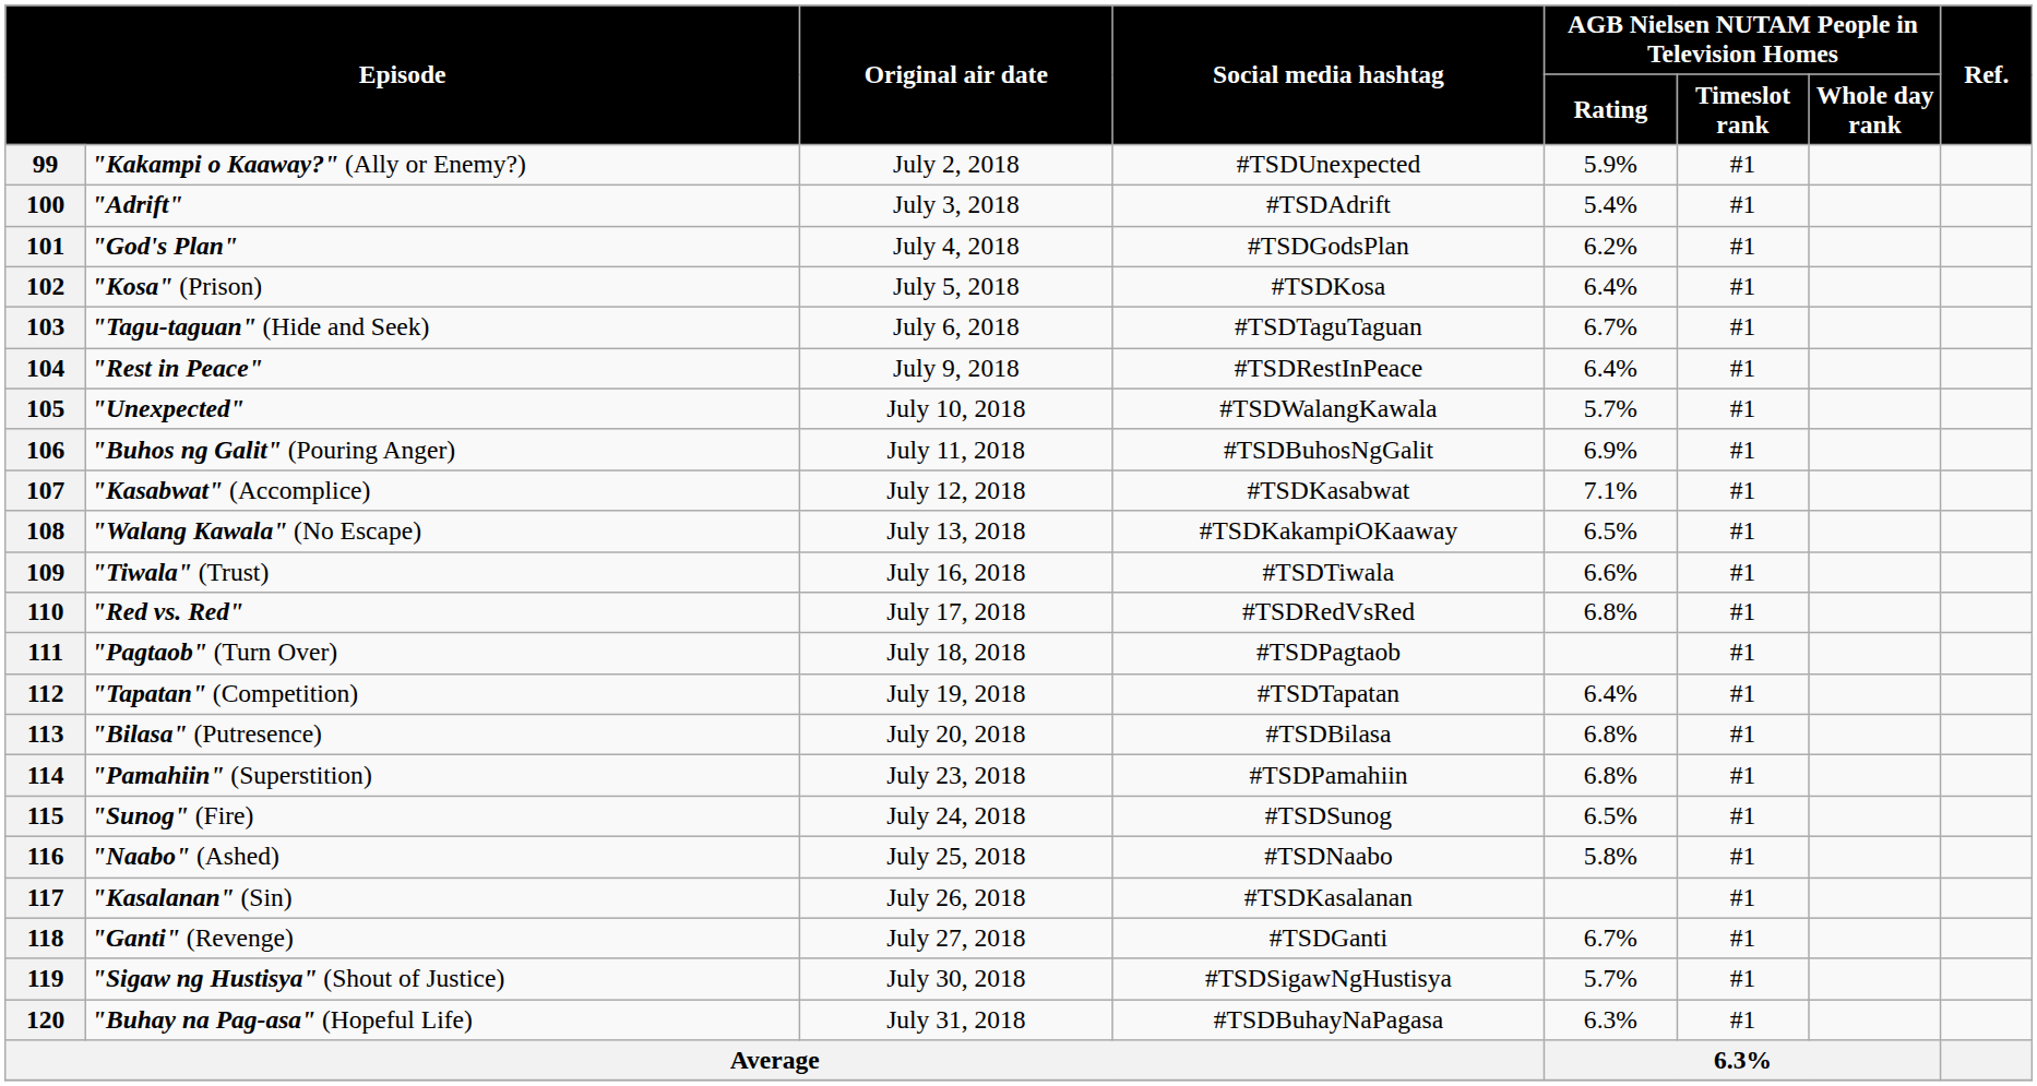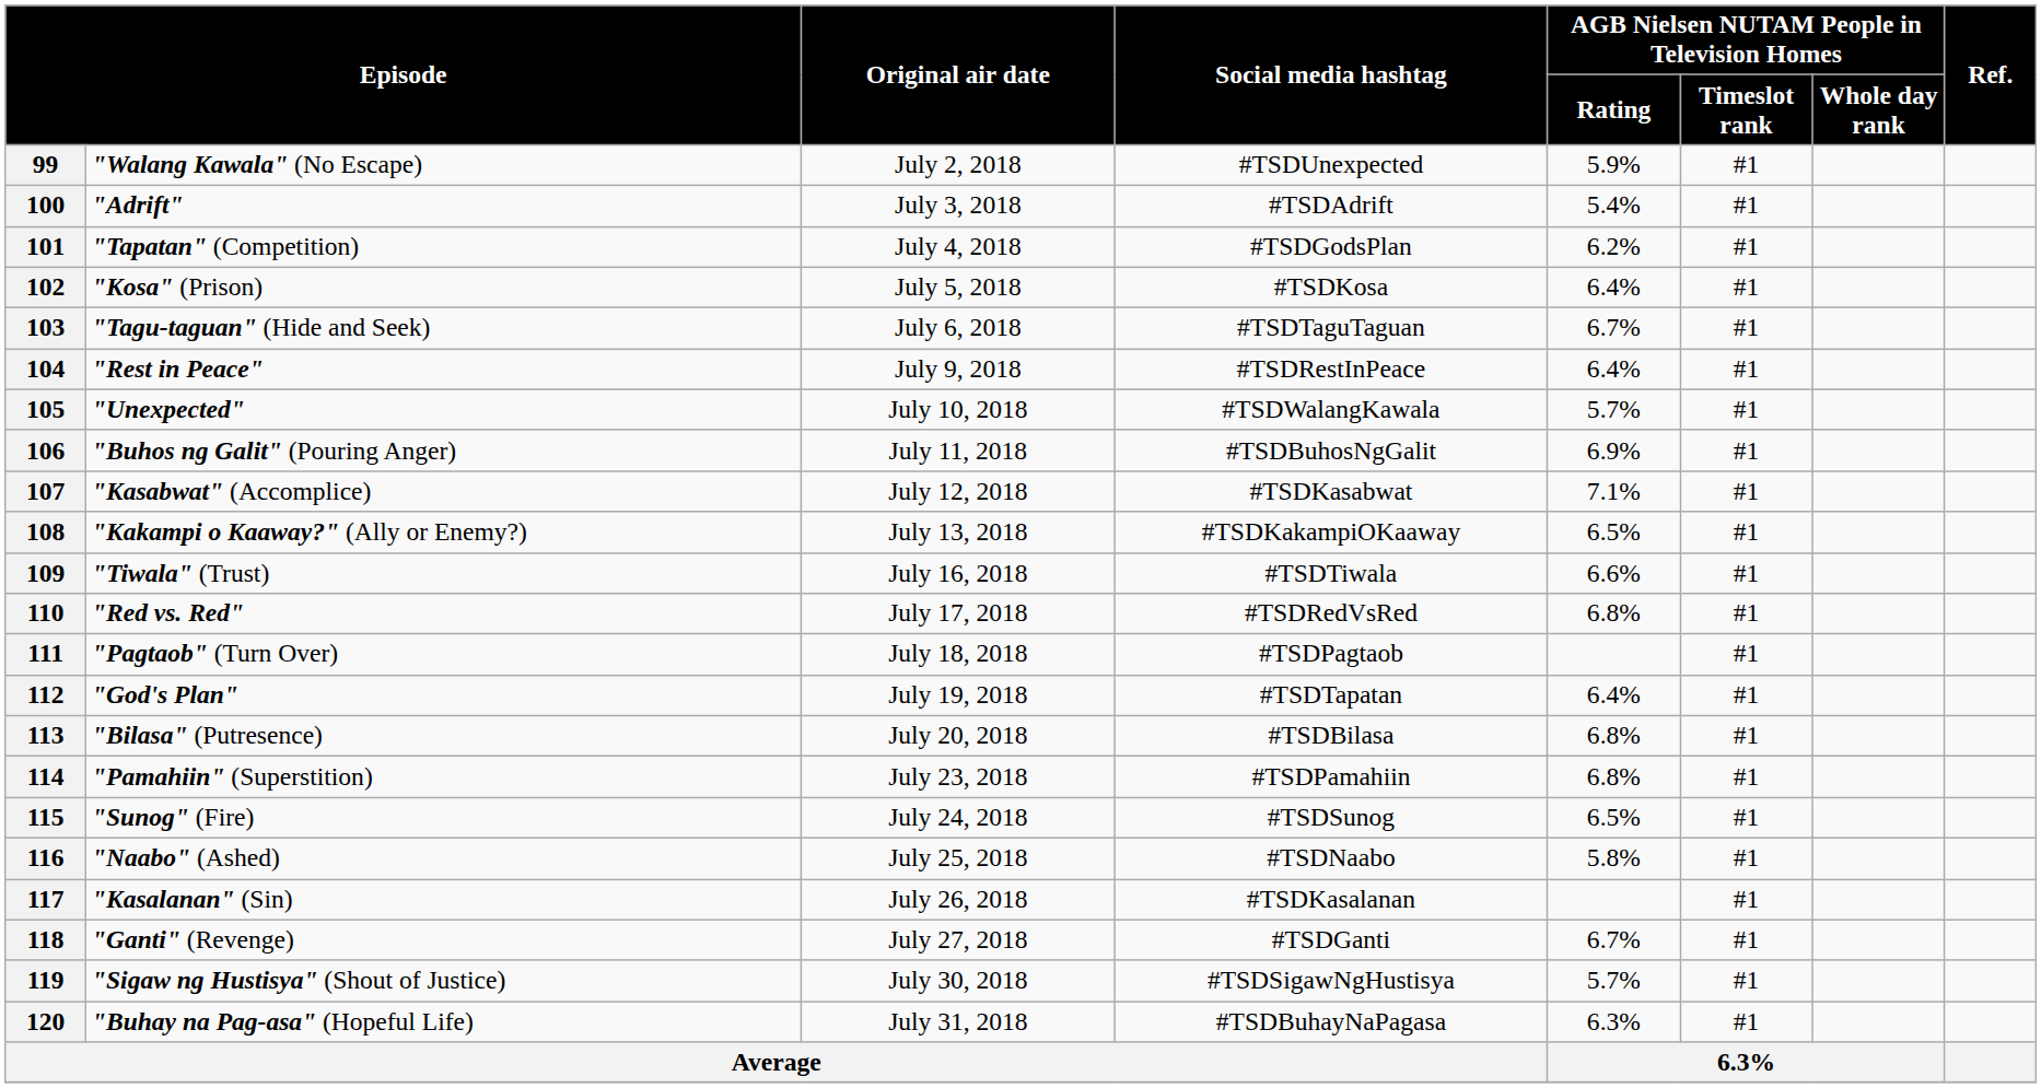99 | column 2: "Kakampi o Kaaway?" (Ally or Enemy?) -> "Walang Kawala" (No Escape)
101 | column 2: "God's Plan" -> "Tapatan" (Competition)
108 | column 2: "Walang Kawala" (No Escape) -> "Kakampi o Kaaway?" (Ally or Enemy?)
112 | column 2: "Tapatan" (Competition) -> "God's Plan"
